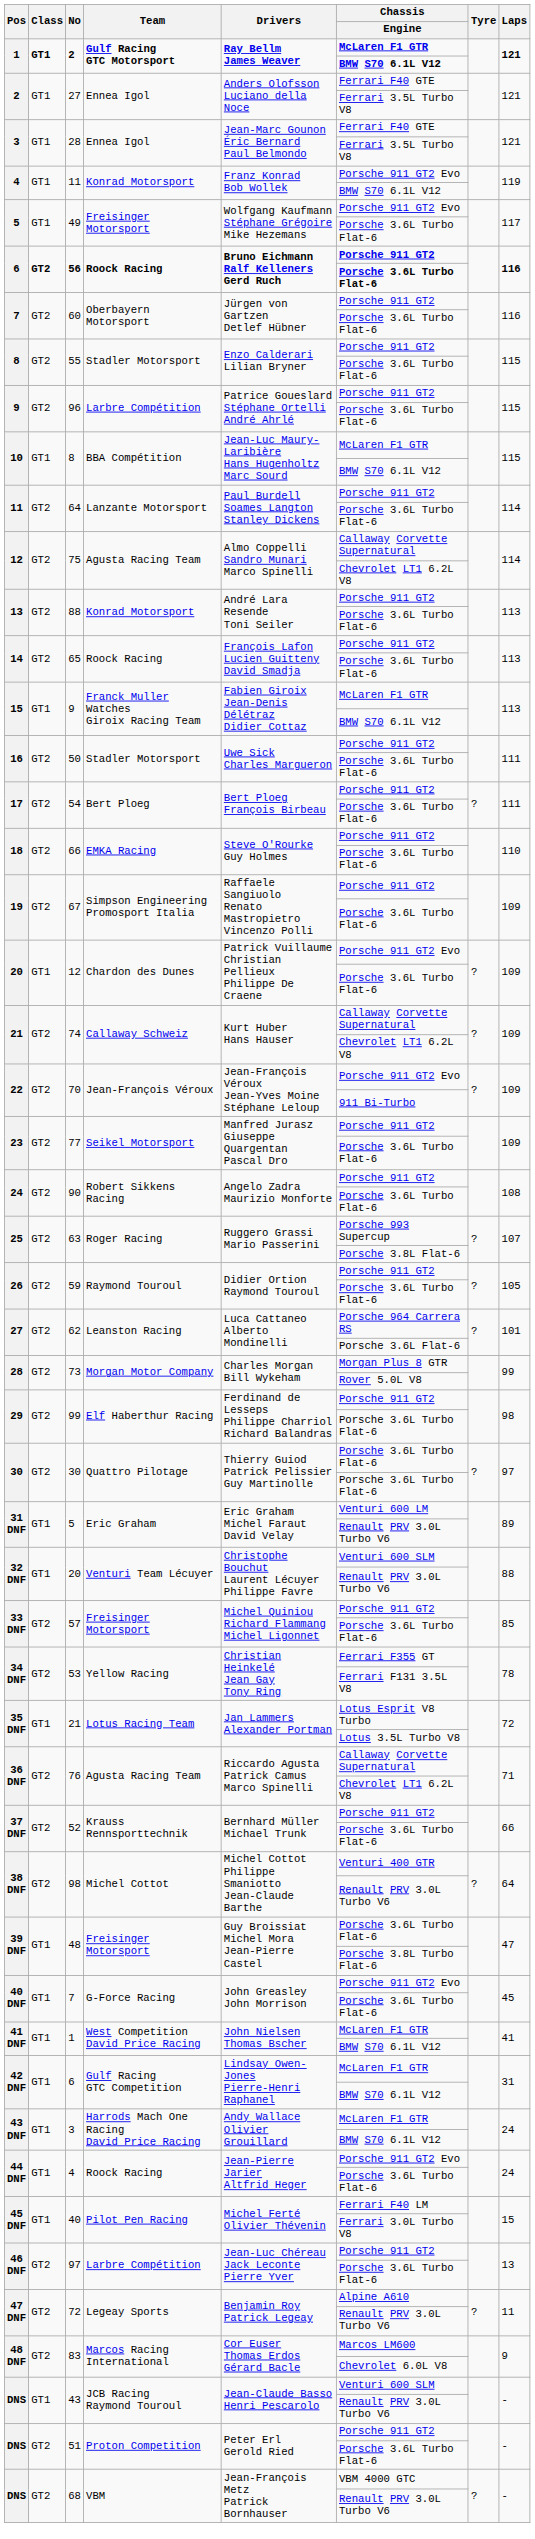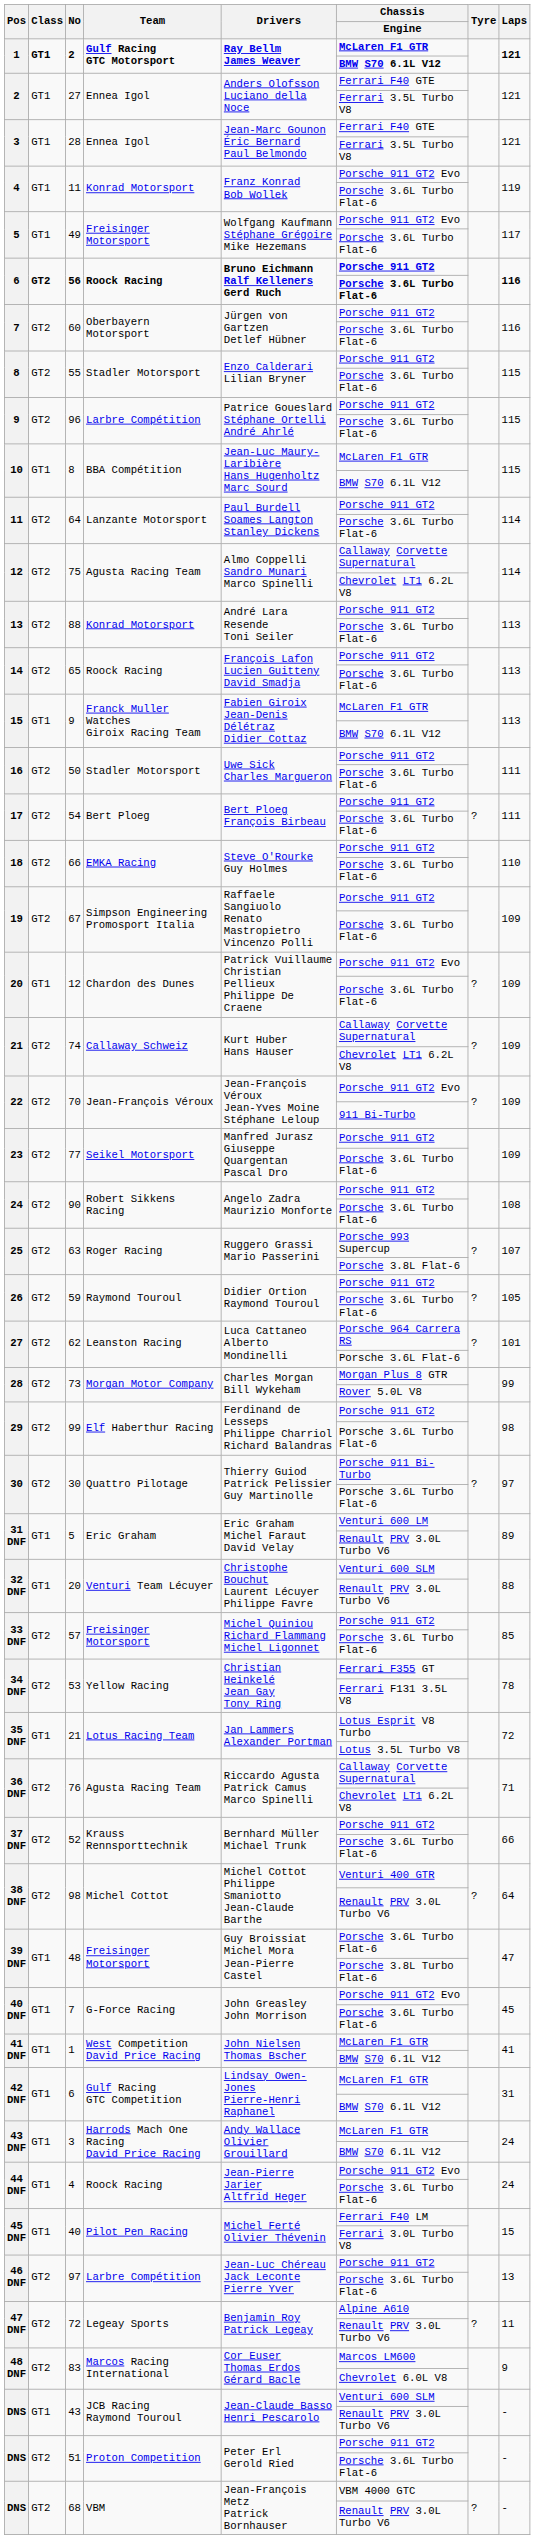row 10 | Chassis / Engine: BMW S70 6.1L V12 -> Porsche 3.6L Turbo Flat-6
row 61 | Chassis / Engine: Porsche 3.6L Turbo Flat-6 -> Porsche 911 Bi-Turbo
